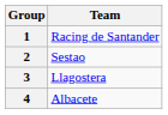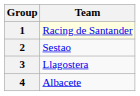1 | Team: no background -> lightyellow background
